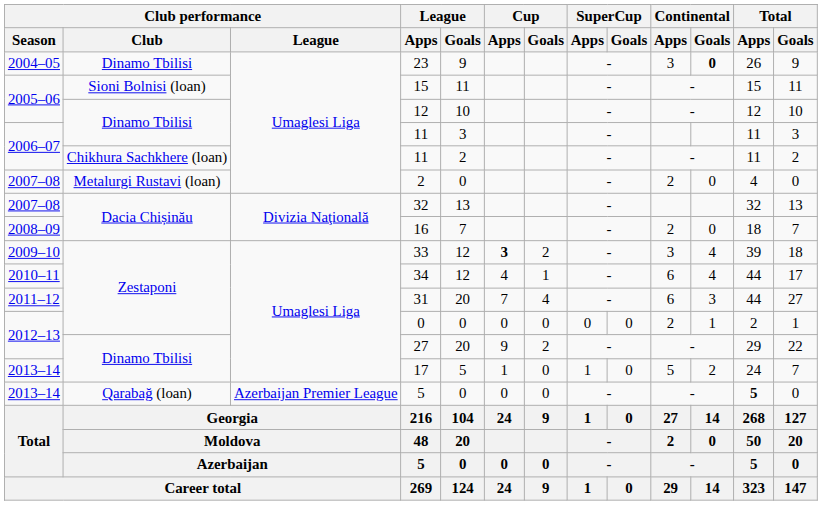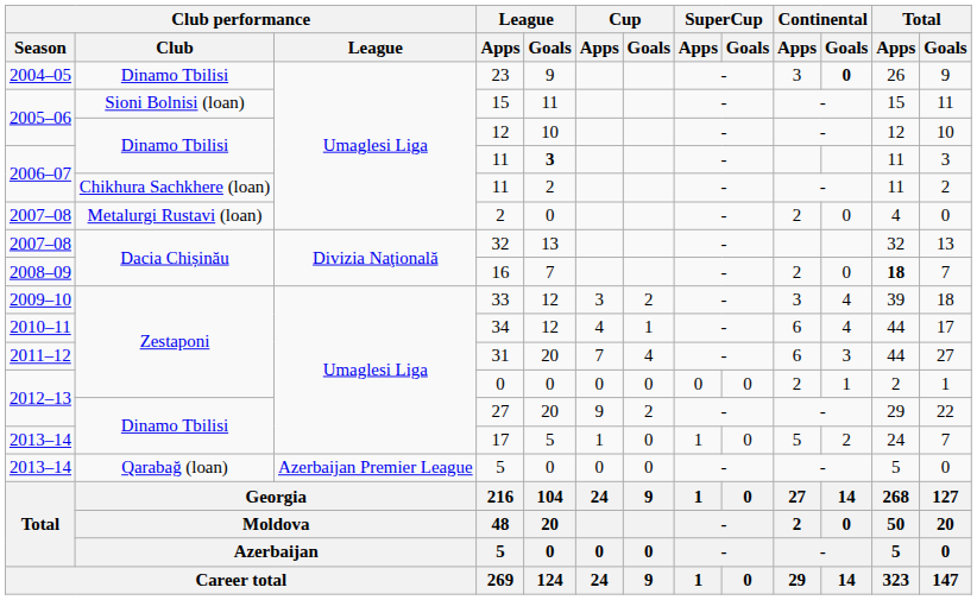Dinamo Tbilisi / 11 | League / Goals: normal -> bold
16 | Total / Apps: normal -> bold
33 | Cup / Apps: bold -> normal
Qarabağ (loan) / 5 | Total / Apps: bold -> normal
